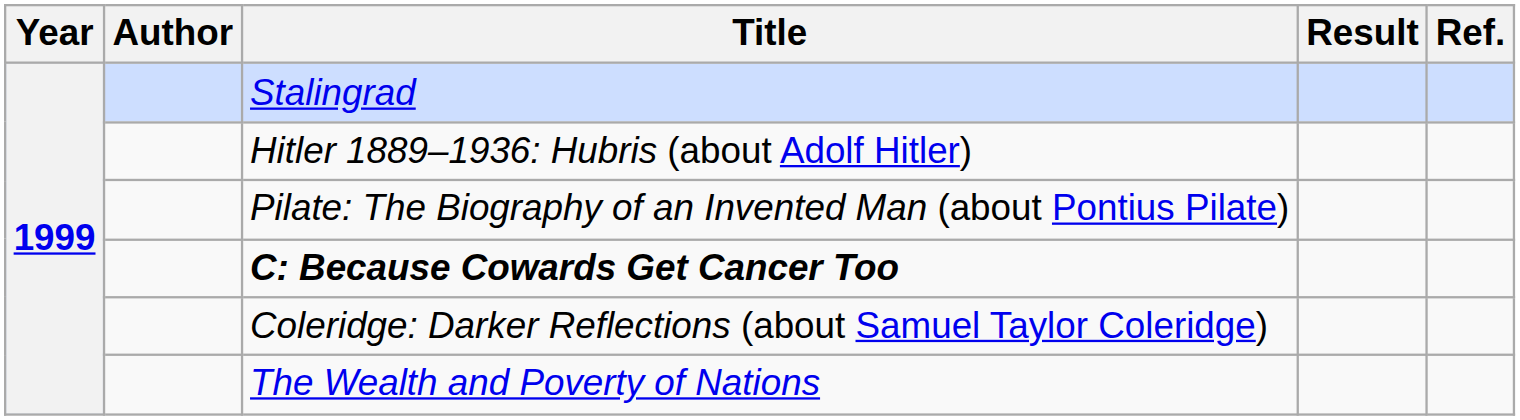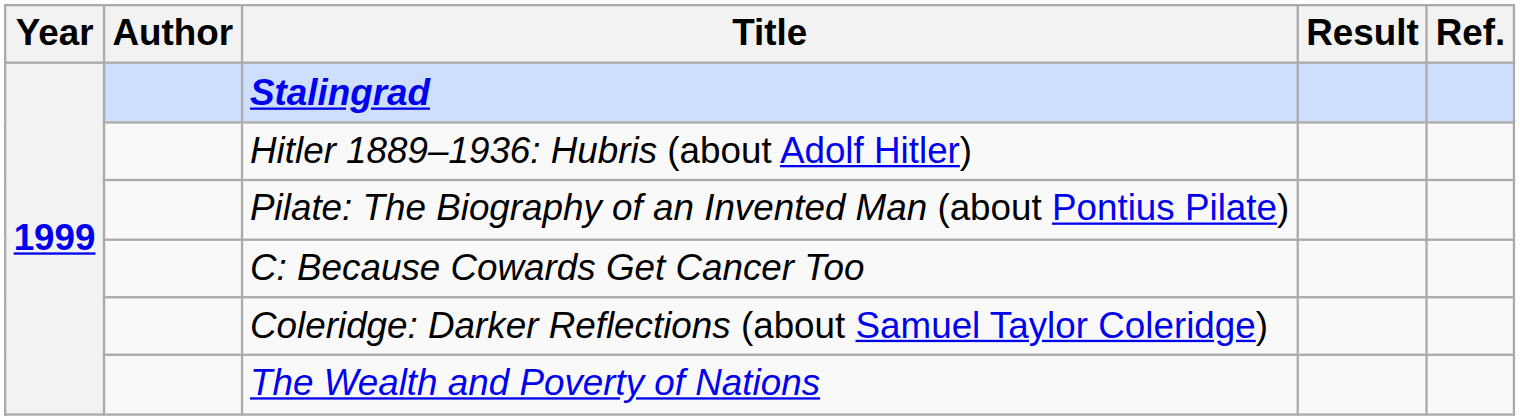Stalingrad | Title: normal -> bold
C: Because Cowards Get Cancer Too | Title: bold -> normal
